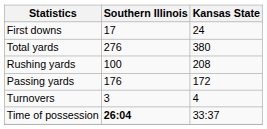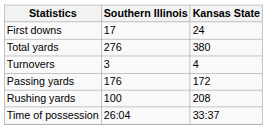rows swapped: Rushing yards <-> Turnovers
Time of possession | Southern Illinois: bold -> normal
